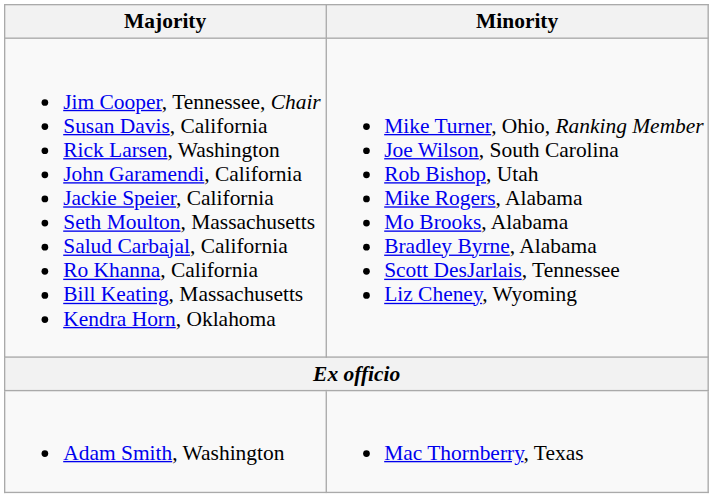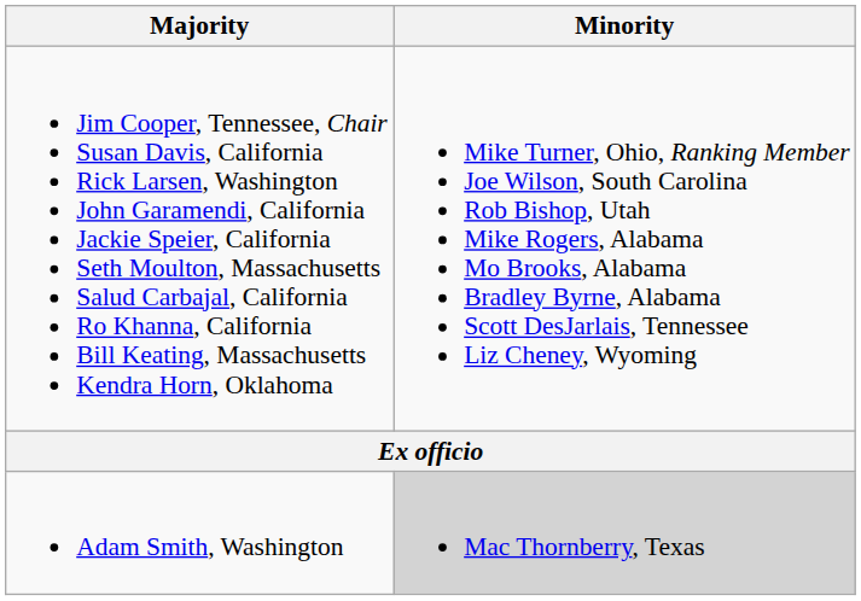Adam Smith, Washington | Minority: no background -> lightgrey background
